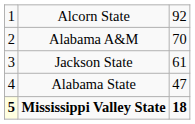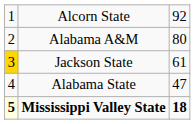Alabama A&M | column 3: 70 -> 80
Jackson State | column 1: no background -> gold background
